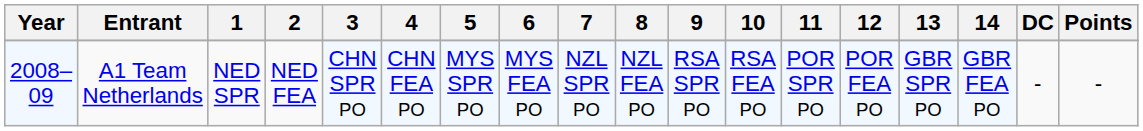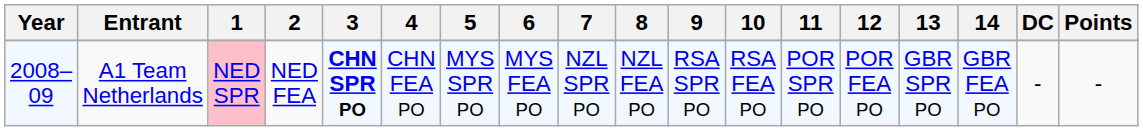A1 Team Netherlands | 1: no background -> pink background
A1 Team Netherlands | 3: normal -> bold
